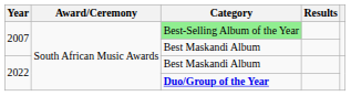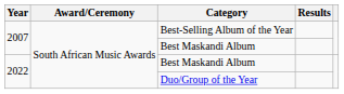Best-Selling Album of the Year | Category: lightgreen background -> no background
Duo/Group of the Year | Category: bold -> normal
